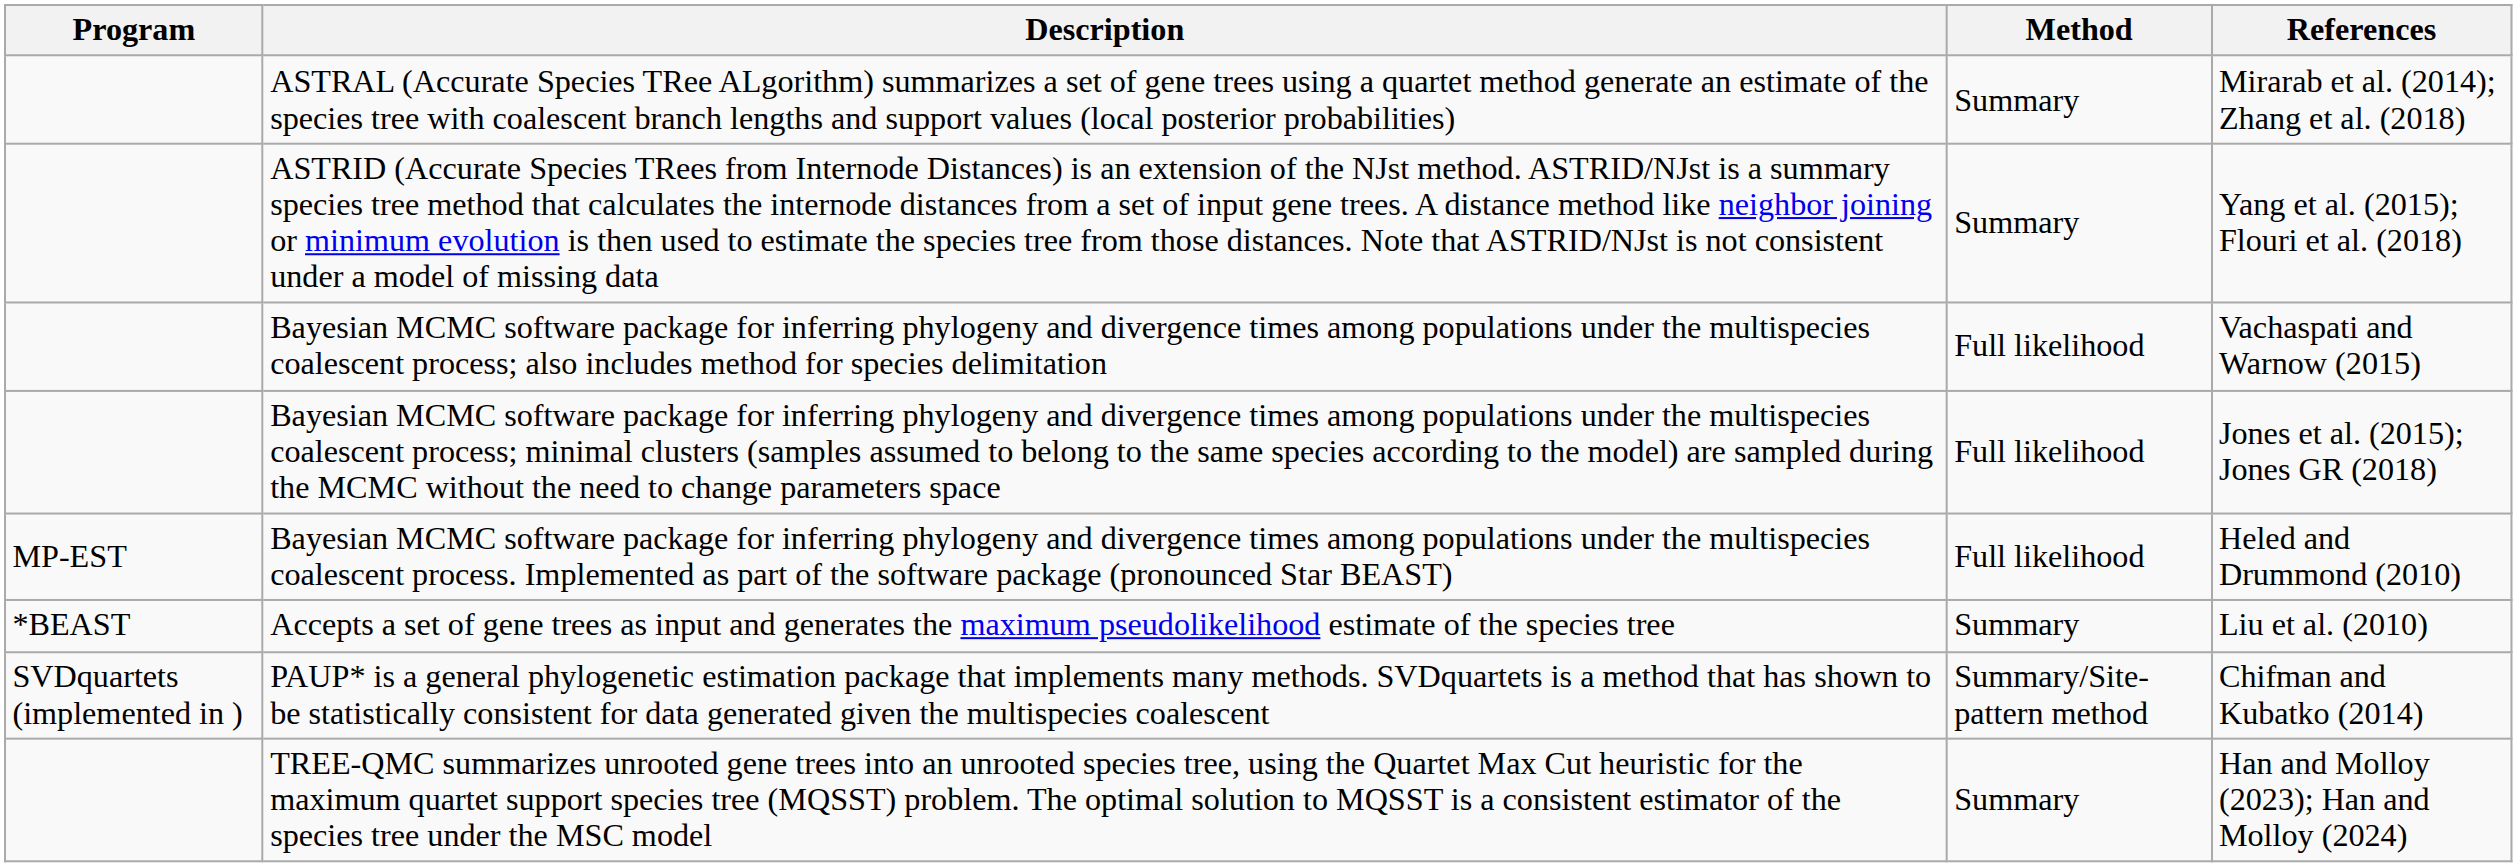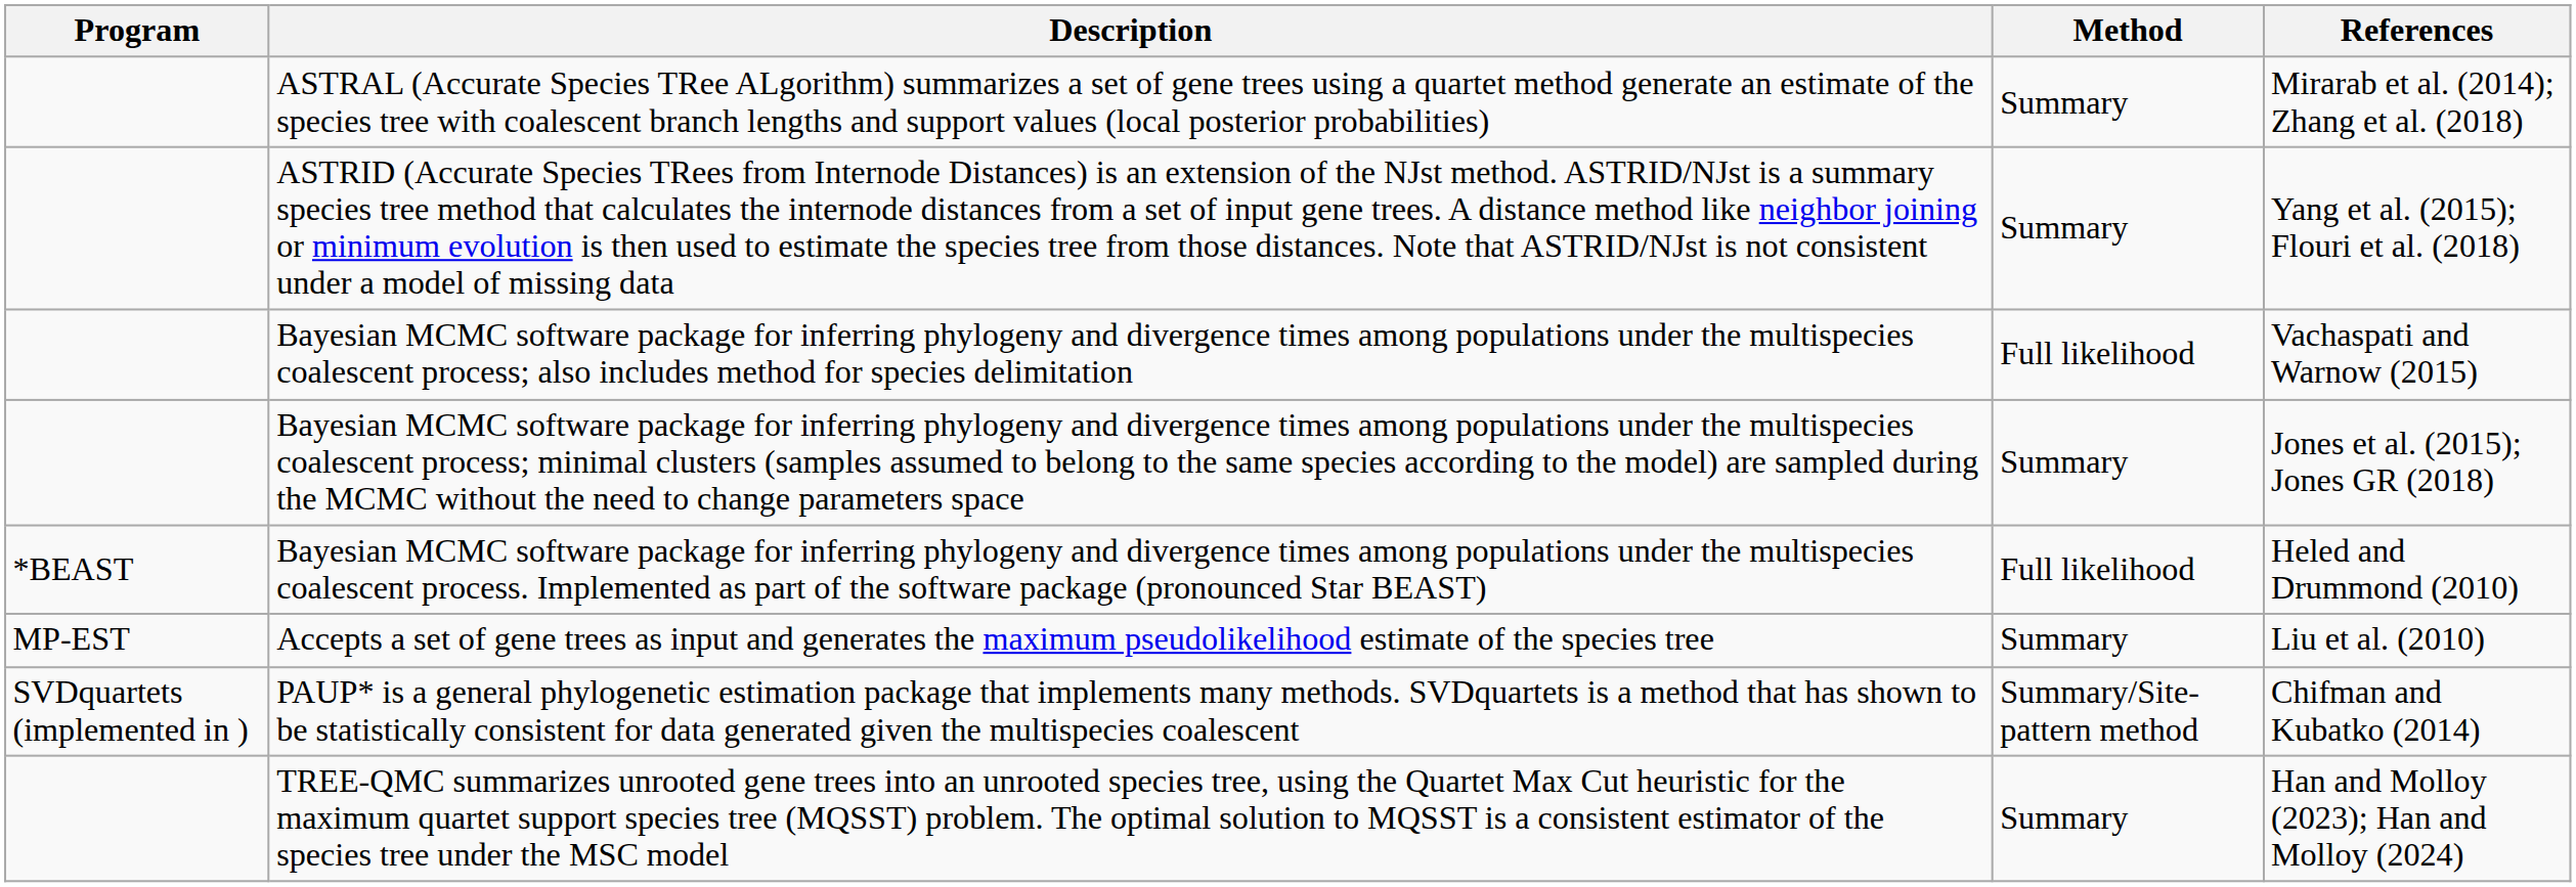row 5 | Method: Full likelihood -> Summary
row 6 | Program: MP-EST -> *BEAST
row 7 | Program: *BEAST -> MP-EST
